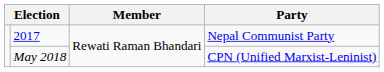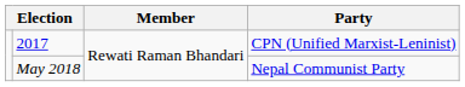2017 | Party: Nepal Communist Party -> CPN (Unified Marxist-Leninist)
May 2018 | Party: CPN (Unified Marxist-Leninist) -> Nepal Communist Party
